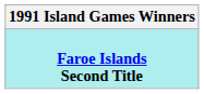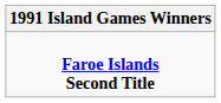row 2 | column 1: paleturquoise background -> no background
